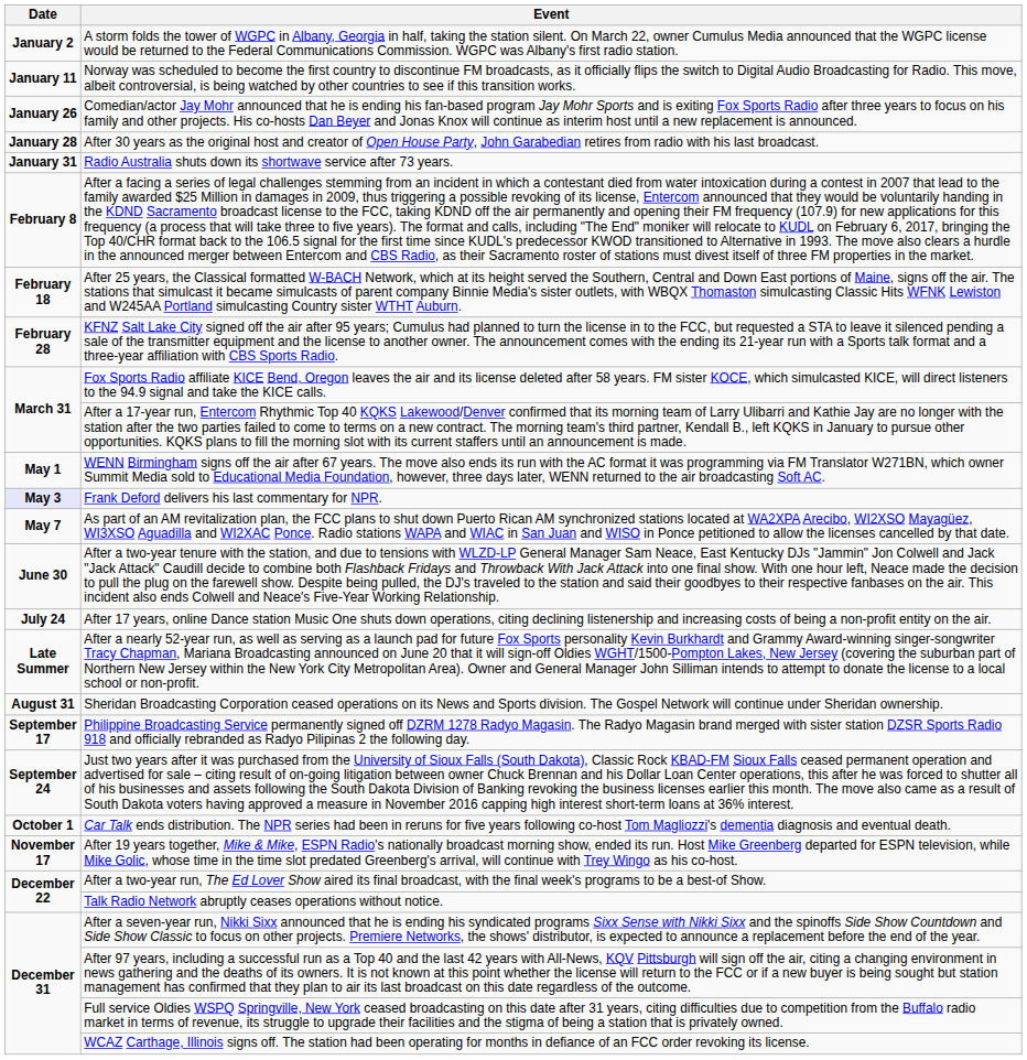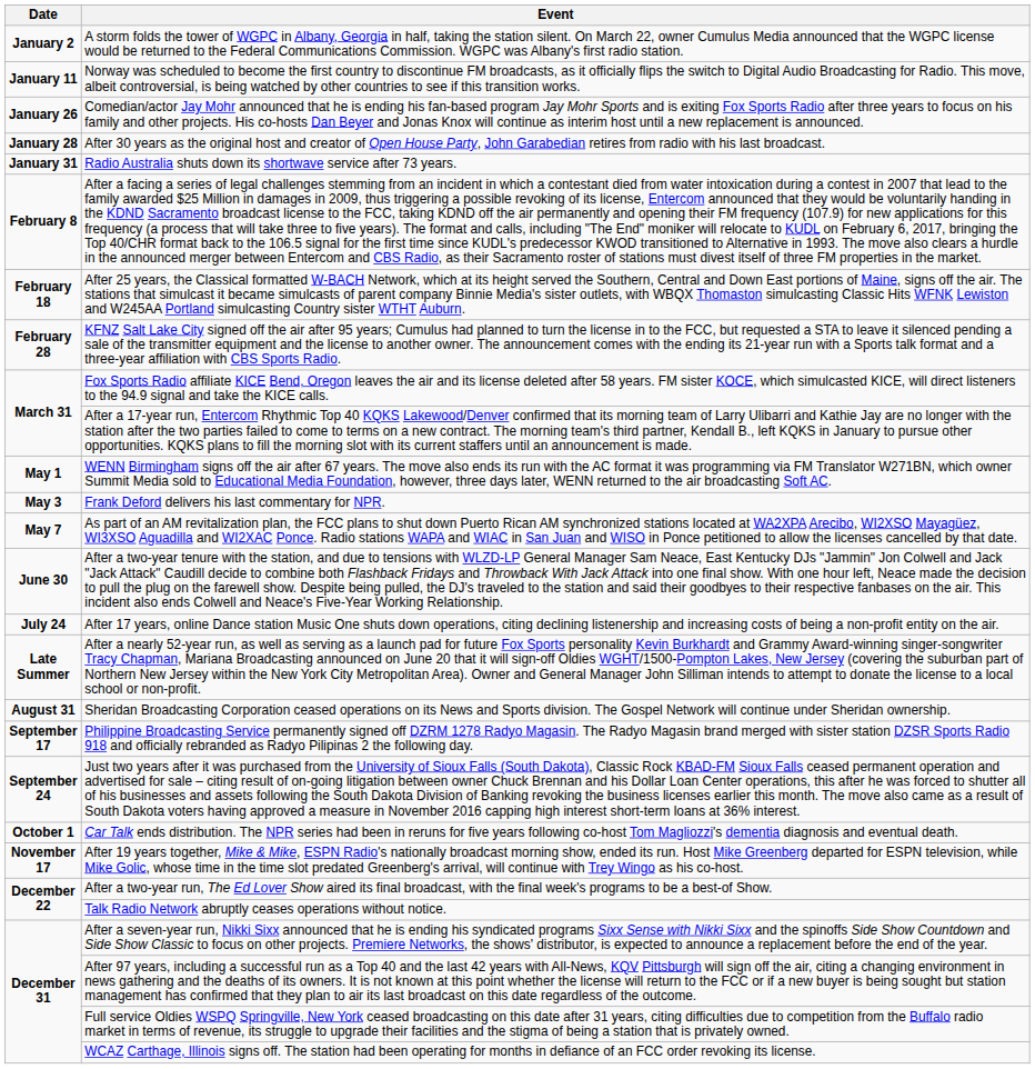Frank Deford delivers his last commentary for NPR. | Date: lavender background -> no background
